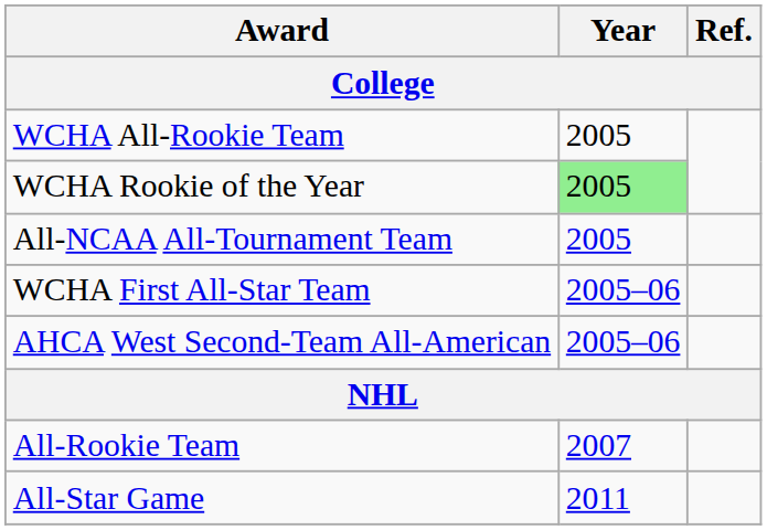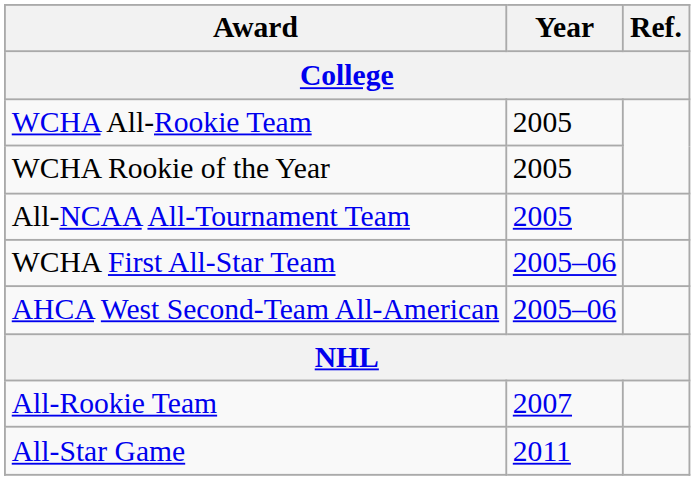WCHA Rookie of the Year | Year: lightgreen background -> no background
